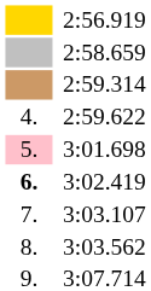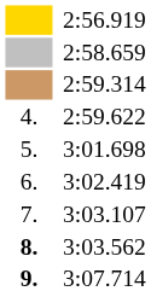3:01.698 | column 1: pink background -> no background
3:02.419 | column 1: bold -> normal
3:03.562 | column 1: normal -> bold
3:07.714 | column 1: normal -> bold
